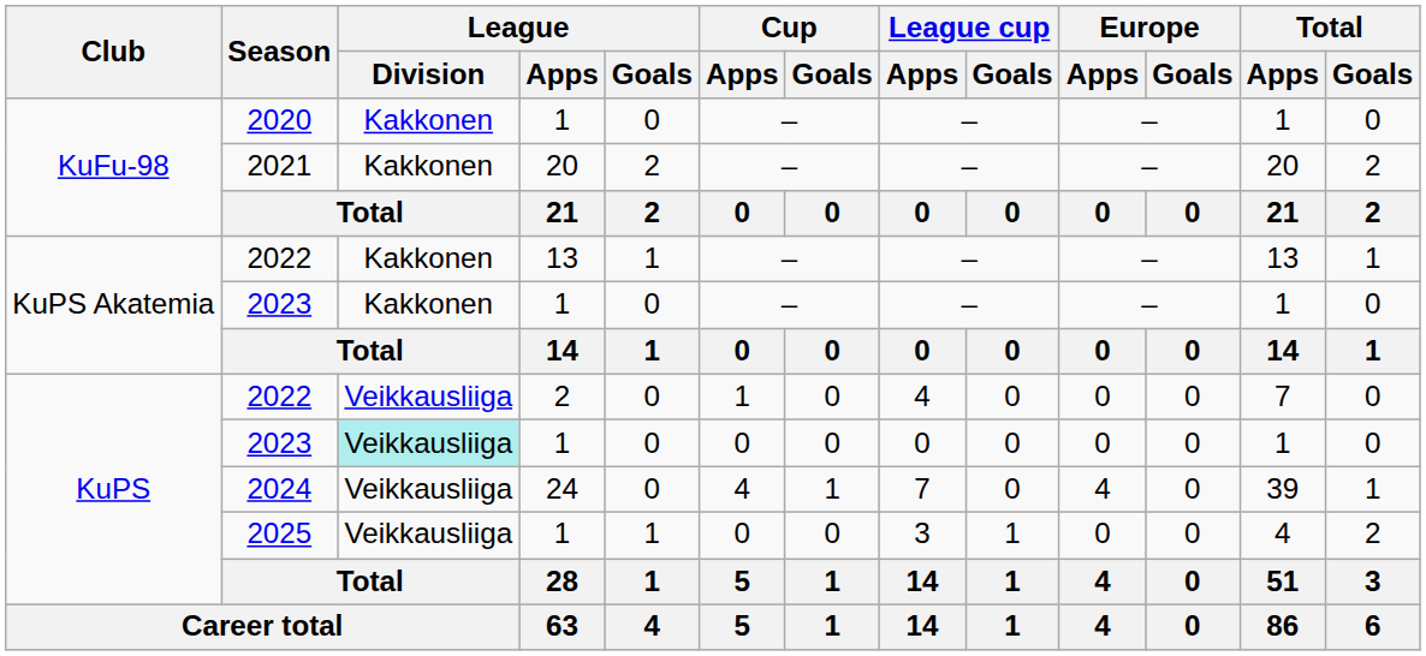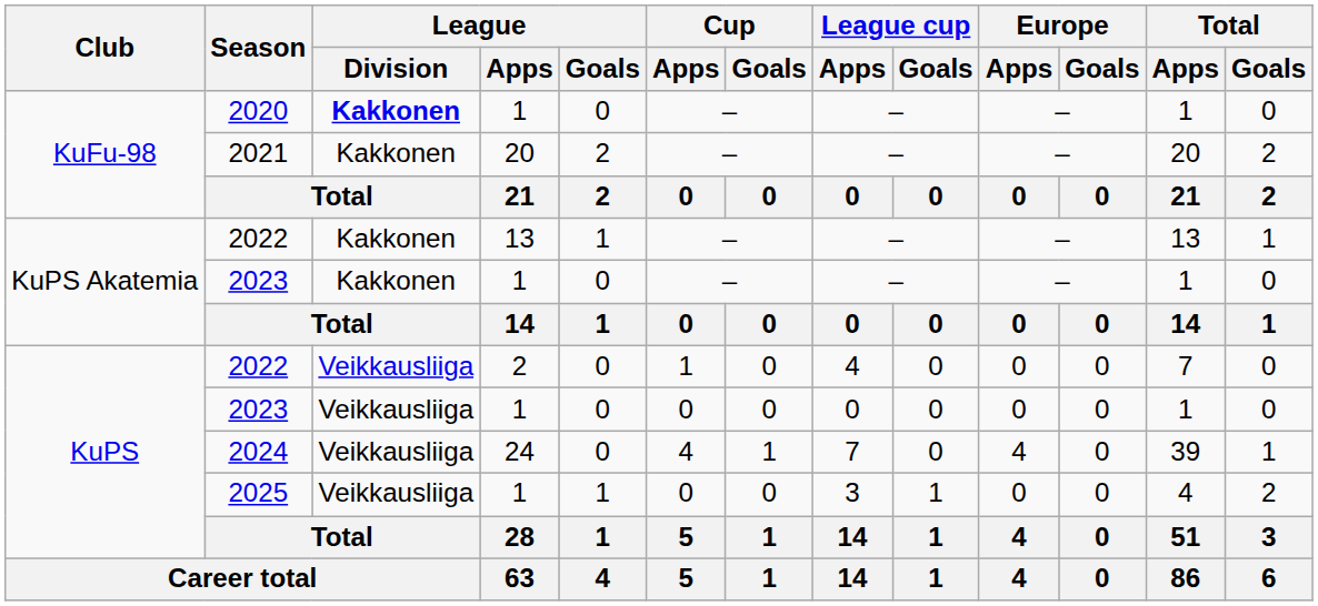2020 | League / Division: normal -> bold
KuPS / 2023 | League / Division: paleturquoise background -> no background
